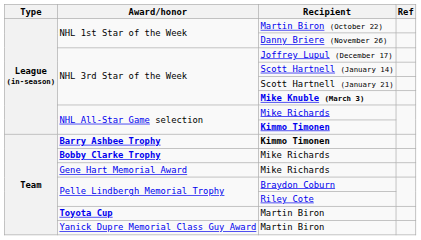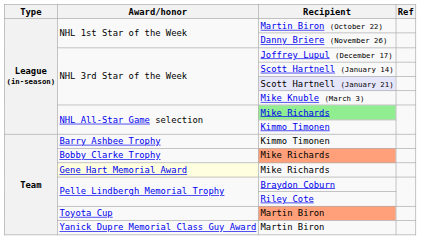Scott Hartnell (January 21) | Recipient: no background -> lavender background
Mike Knuble (March 3) | Recipient: bold -> normal
NHL All-Star Game selection / Mike Richards | Recipient: no background -> lightgreen background
NHL All-Star Game selection / Kimmo Timonen | Recipient: bold -> normal
Barry Ashbee Trophy / Kimmo Timonen | Award/honor: bold -> normal
Barry Ashbee Trophy / Kimmo Timonen | Recipient: bold -> normal
Bobby Clarke Trophy / Mike Richards | Award/honor: bold -> normal
Bobby Clarke Trophy / Mike Richards | Recipient: no background -> lightsalmon background
Gene Hart Memorial Award / Mike Richards | Award/honor: no background -> lightyellow background
Toyota Cup / Martin Biron | Award/honor: bold -> normal
Toyota Cup / Martin Biron | Recipient: no background -> lightsalmon background
